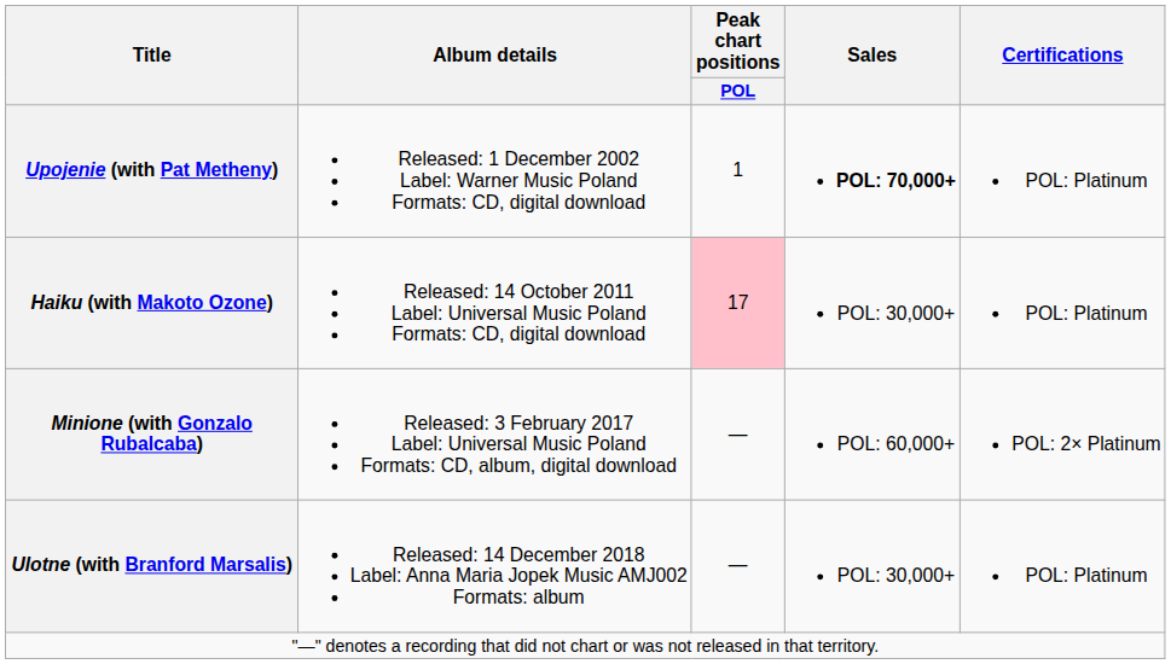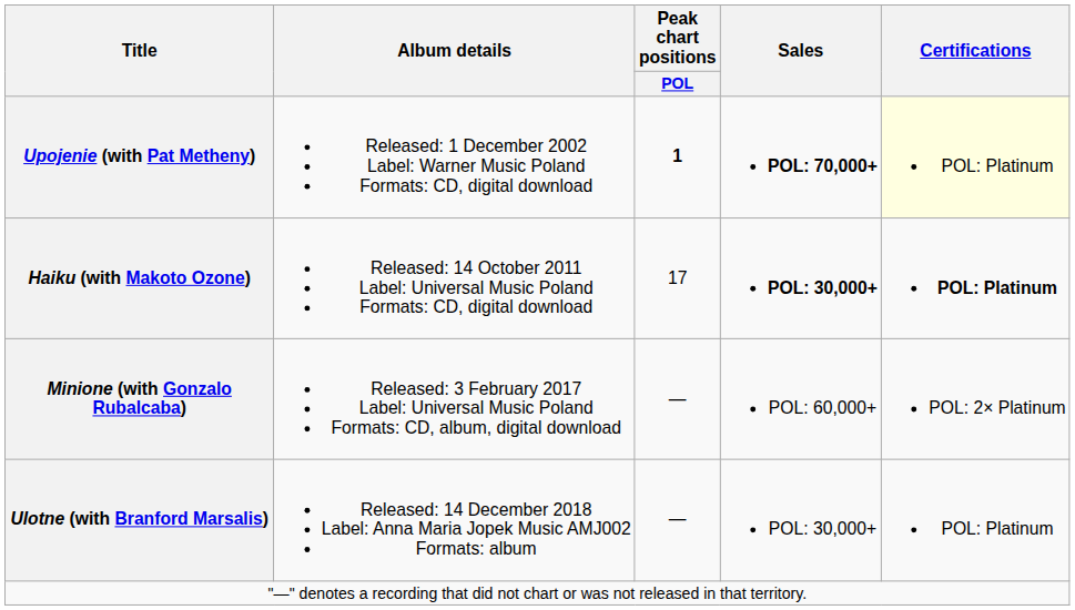Upojenie (with Pat Metheny) | Peak chart positions / POL: normal -> bold
Upojenie (with Pat Metheny) | Certifications: no background -> lightyellow background
Haiku (with Makoto Ozone) | Peak chart positions / POL: pink background -> no background
Haiku (with Makoto Ozone) | Sales: normal -> bold
Haiku (with Makoto Ozone) | Certifications: normal -> bold
